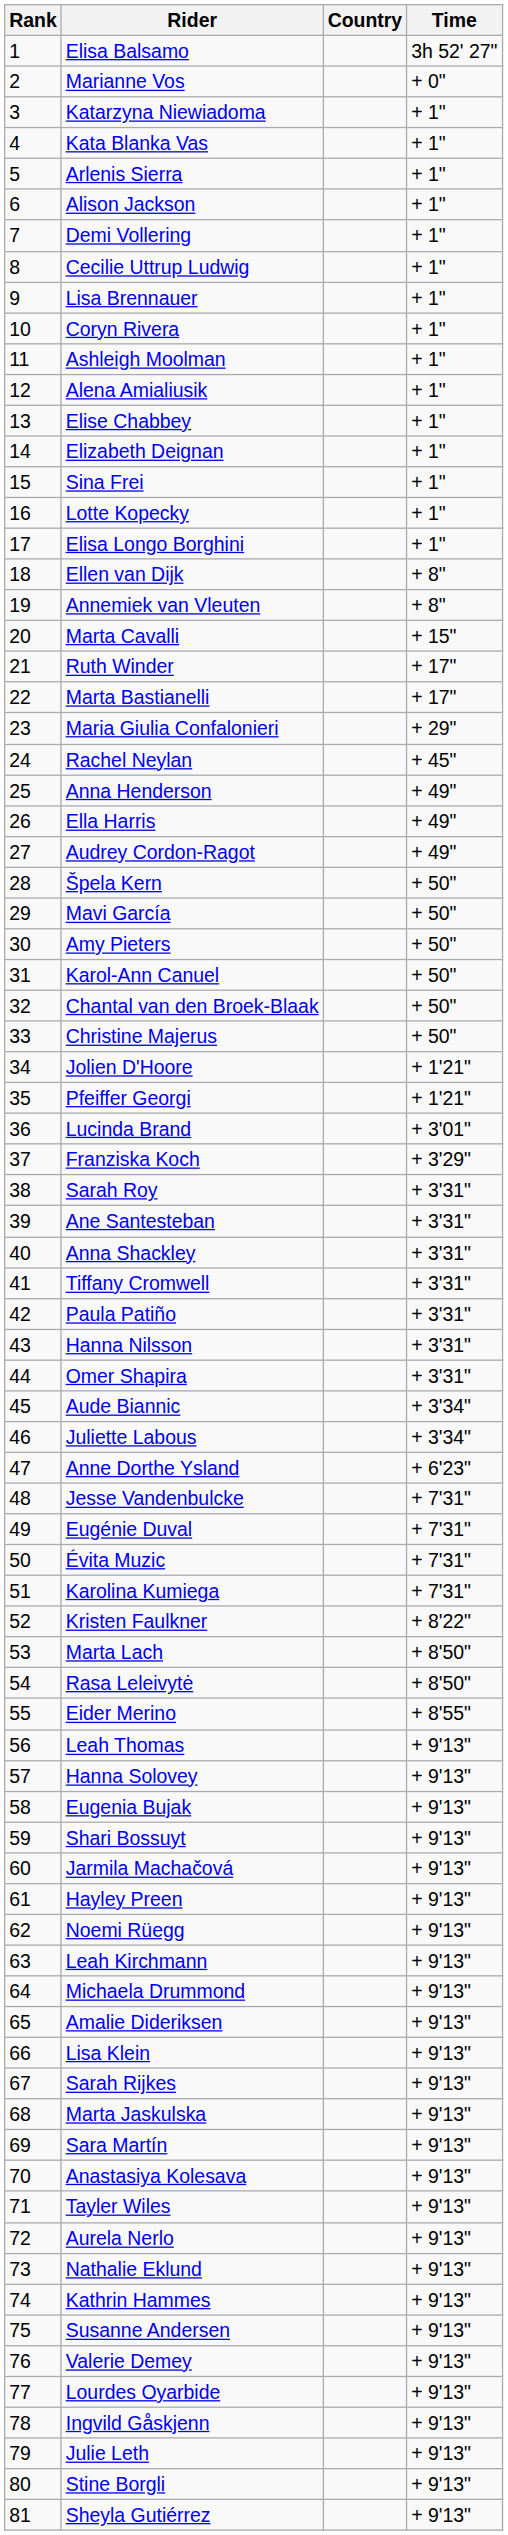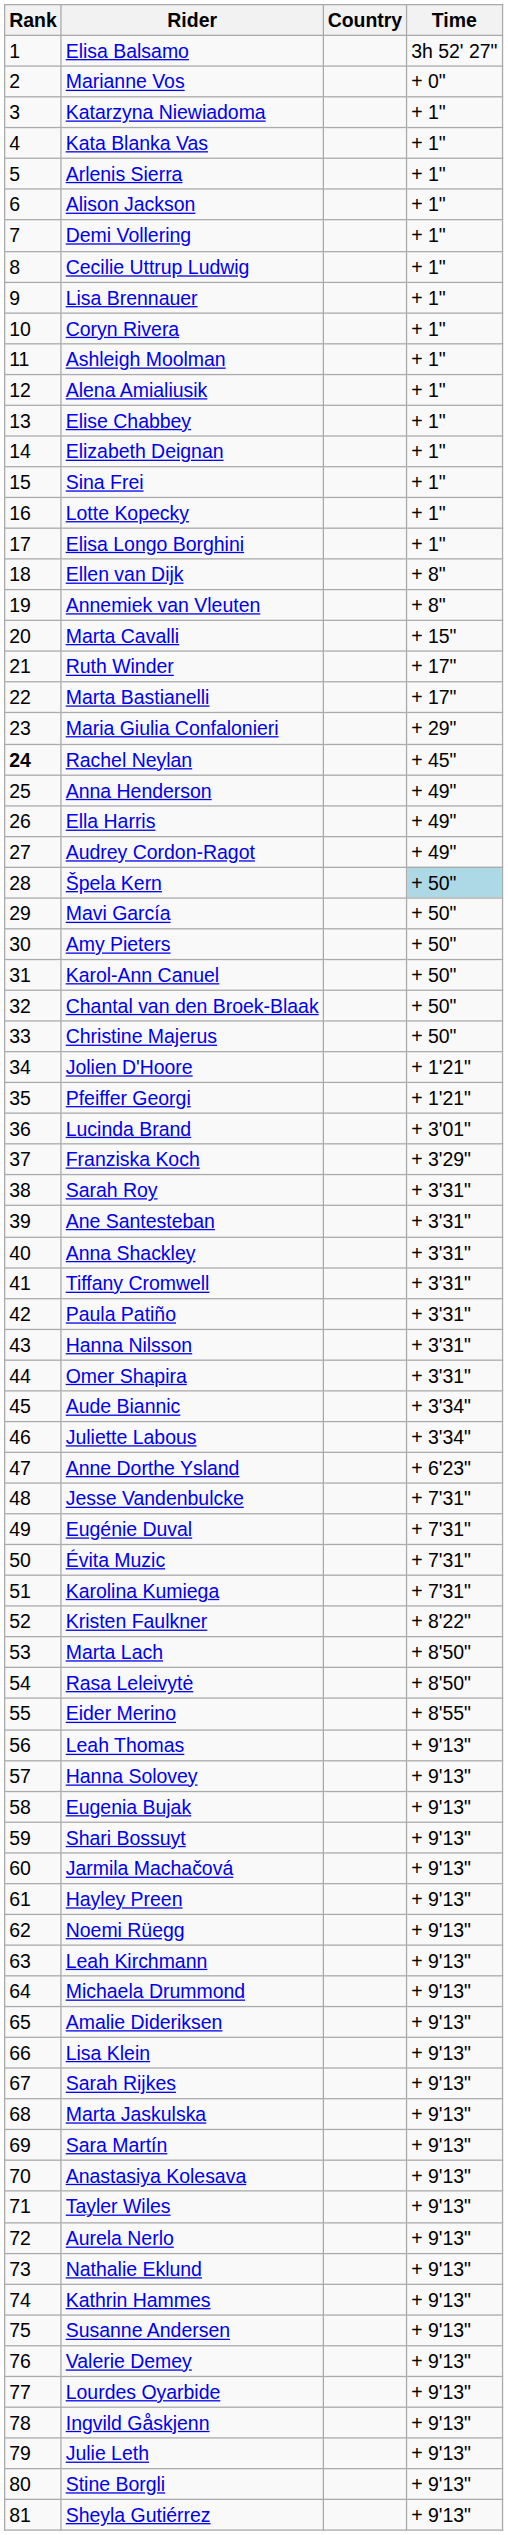Rachel Neylan | Rank: normal -> bold
Špela Kern | Time: no background -> lightblue background
